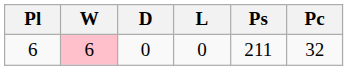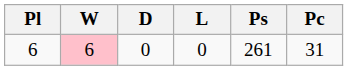row 2 | Ps: 211 -> 261
row 2 | Pc: 32 -> 31
